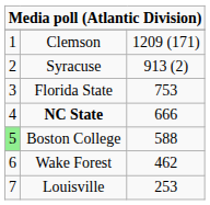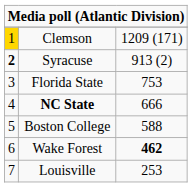Clemson | column 1: no background -> gold background
Syracuse | column 1: normal -> bold
Boston College | column 1: lightgreen background -> no background
Wake Forest | column 3: normal -> bold
